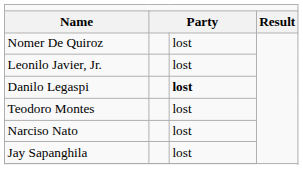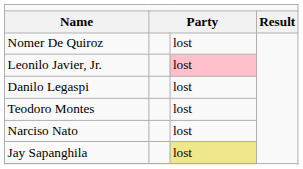Leonilo Javier, Jr. | column 3: no background -> pink background
Danilo Legaspi | column 3: bold -> normal
Jay Sapanghila | column 3: no background -> khaki background
